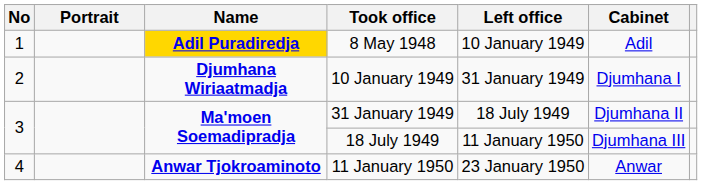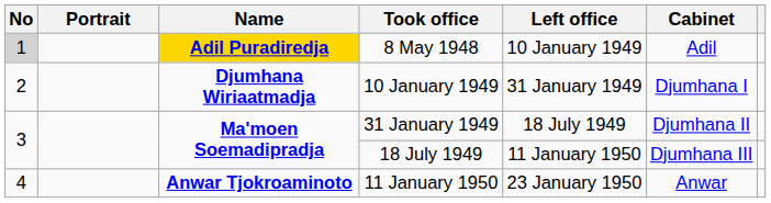8 May 1948 | No: no background -> lightgrey background
